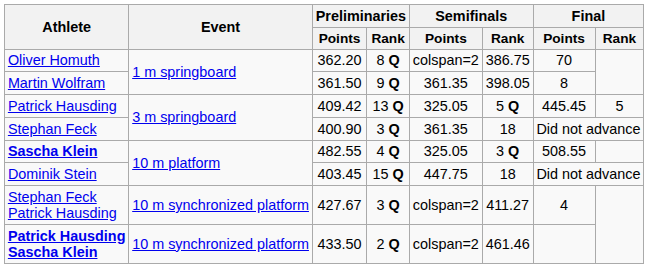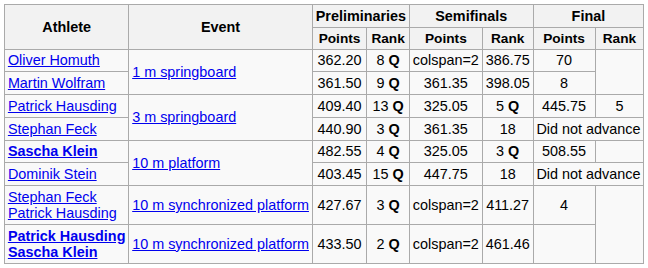Patrick Hausding | Preliminaries / Points: 409.42 -> 409.40
Patrick Hausding | Final / Points: 445.45 -> 445.75
Stephan Feck | Preliminaries / Points: 400.90 -> 440.90
